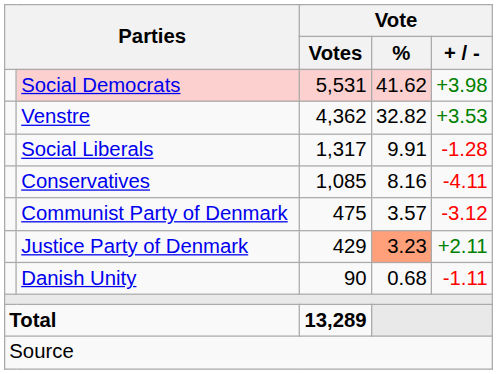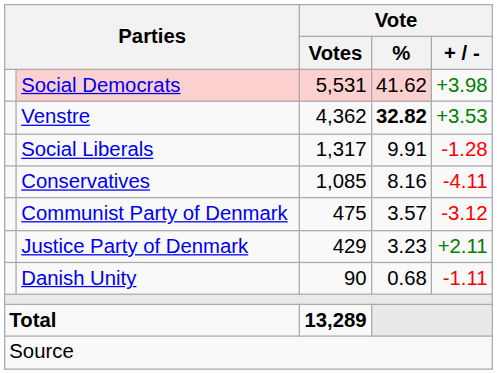Venstre | Vote / %: normal -> bold
Justice Party of Denmark | Vote / %: lightsalmon background -> no background
